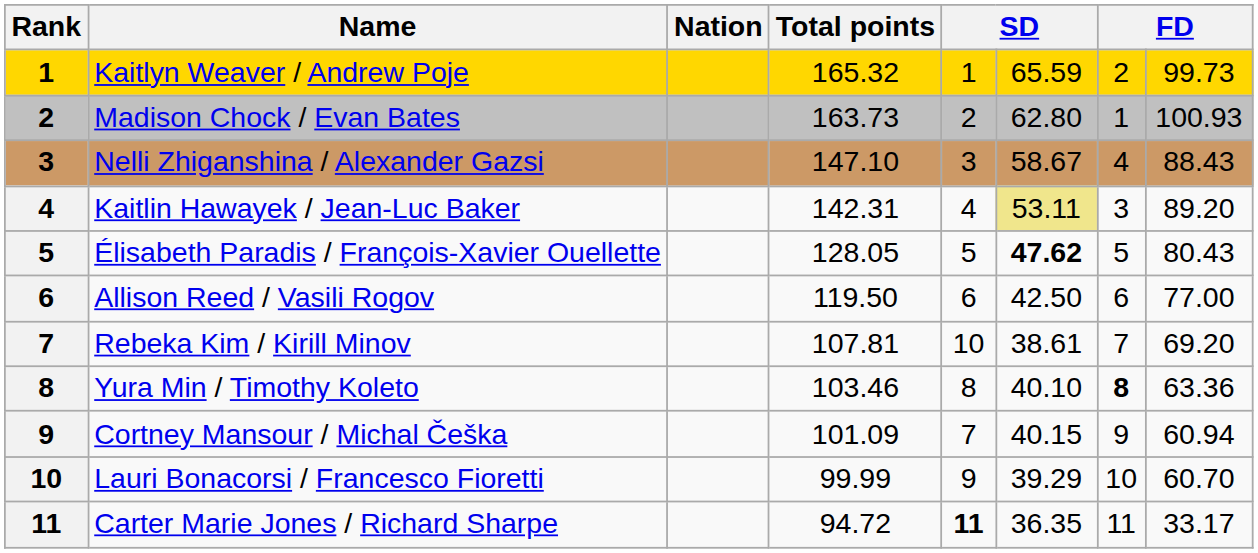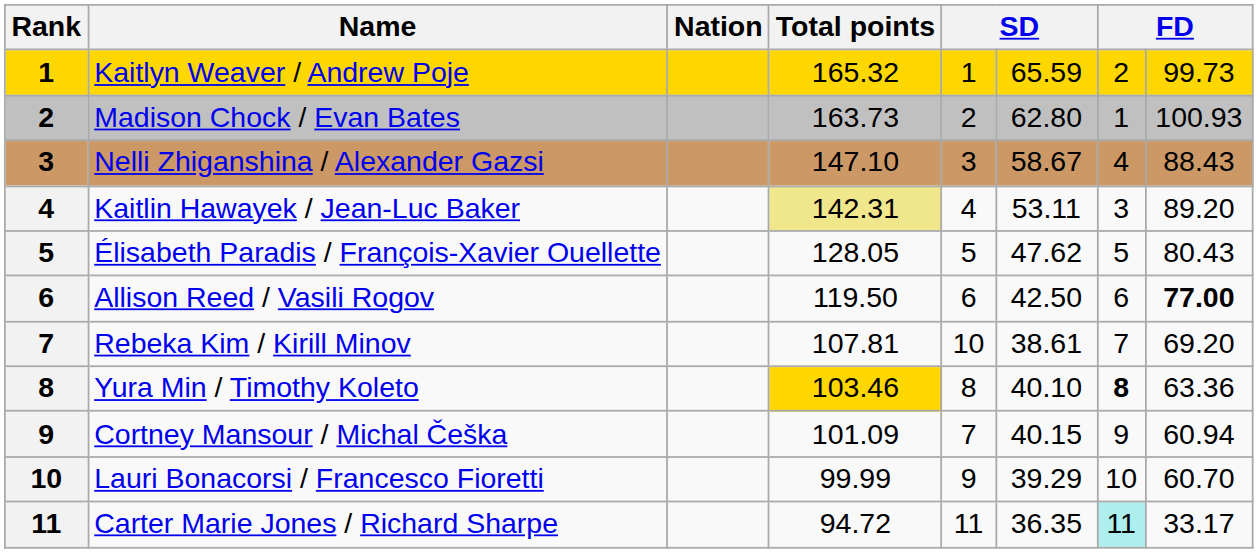Kaitlin Hawayek / Jean-Luc Baker | Total points: no background -> khaki background
Kaitlin Hawayek / Jean-Luc Baker | column 6: khaki background -> no background
Élisabeth Paradis / François-Xavier Ouellette | column 6: bold -> normal
Allison Reed / Vasili Rogov | column 8: normal -> bold
Yura Min / Timothy Koleto | Total points: no background -> gold background
Carter Marie Jones / Richard Sharpe | column 5: bold -> normal
Carter Marie Jones / Richard Sharpe | column 7: no background -> paleturquoise background
